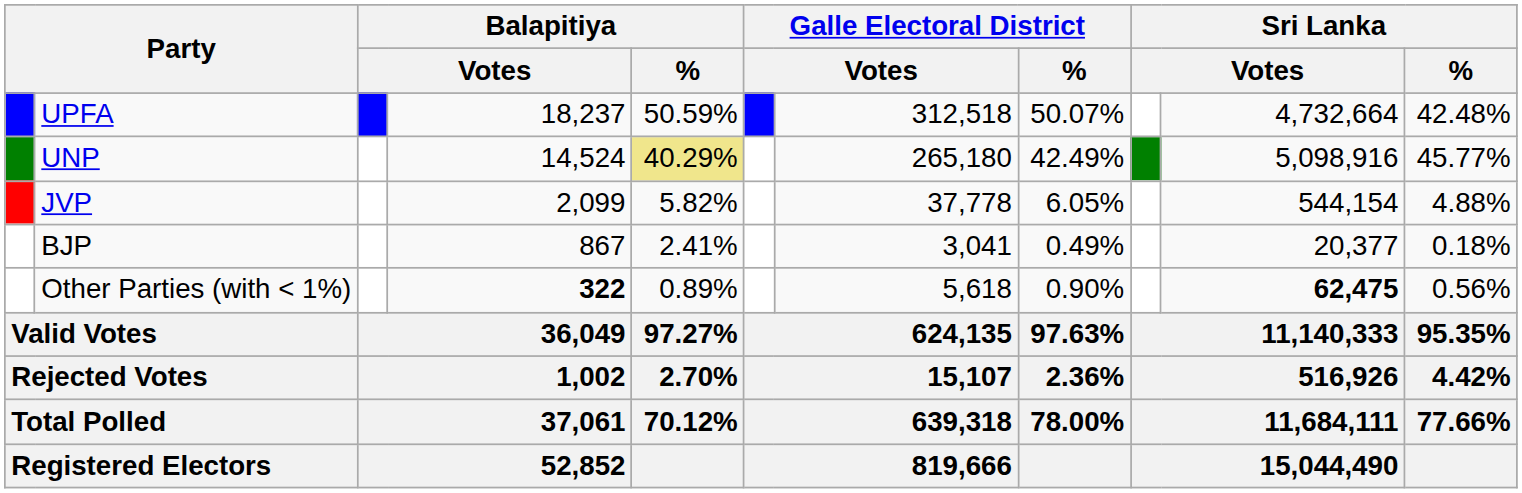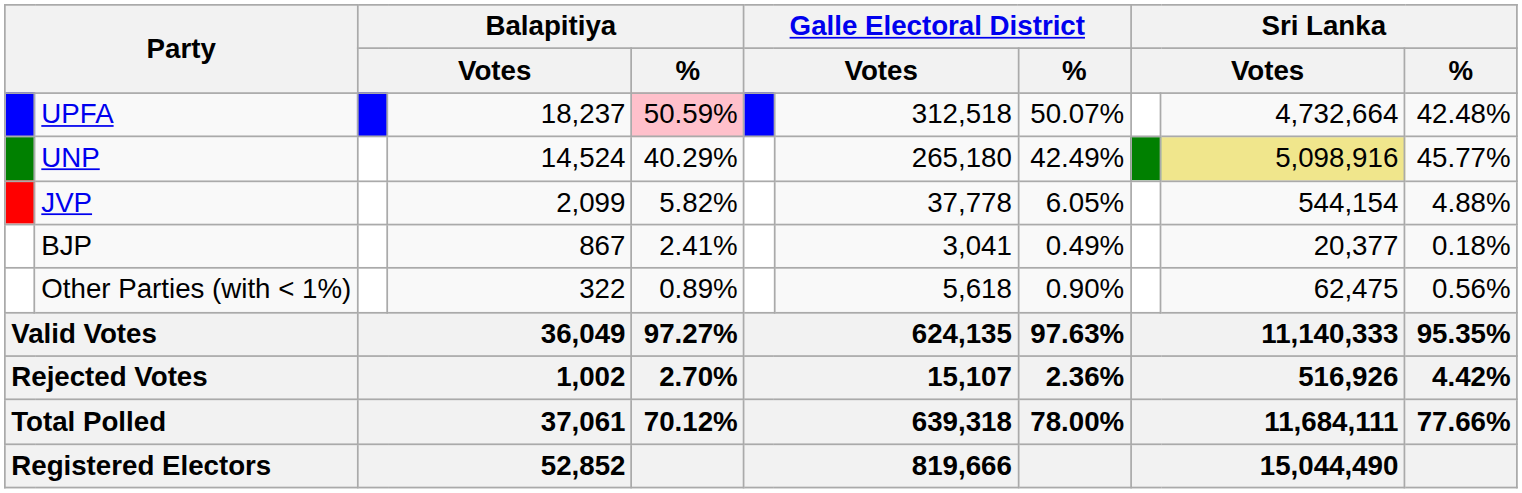UPFA | Balapitiya / %: no background -> pink background
UNP | Balapitiya / %: khaki background -> no background
UNP | column 10: no background -> khaki background
Other Parties (with < 1%) | column 4: bold -> normal
Other Parties (with < 1%) | column 10: bold -> normal
